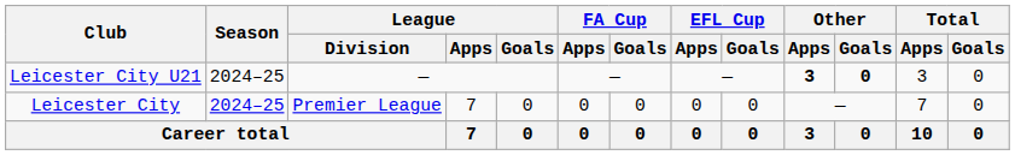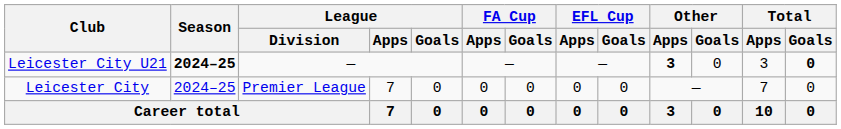Leicester City U21 | Season: normal -> bold
Leicester City U21 | Other / Goals: bold -> normal
Leicester City U21 | Total / Goals: normal -> bold
